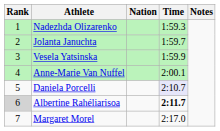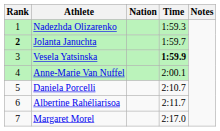Jolanta Januchta | Rank: normal -> bold
Vesela Yatsinska | Time: normal -> bold
Daniela Porcelli | Time: lavender background -> no background
Albertine Rahéliarisoa | Rank: lightgrey background -> no background
Albertine Rahéliarisoa | Time: bold -> normal
